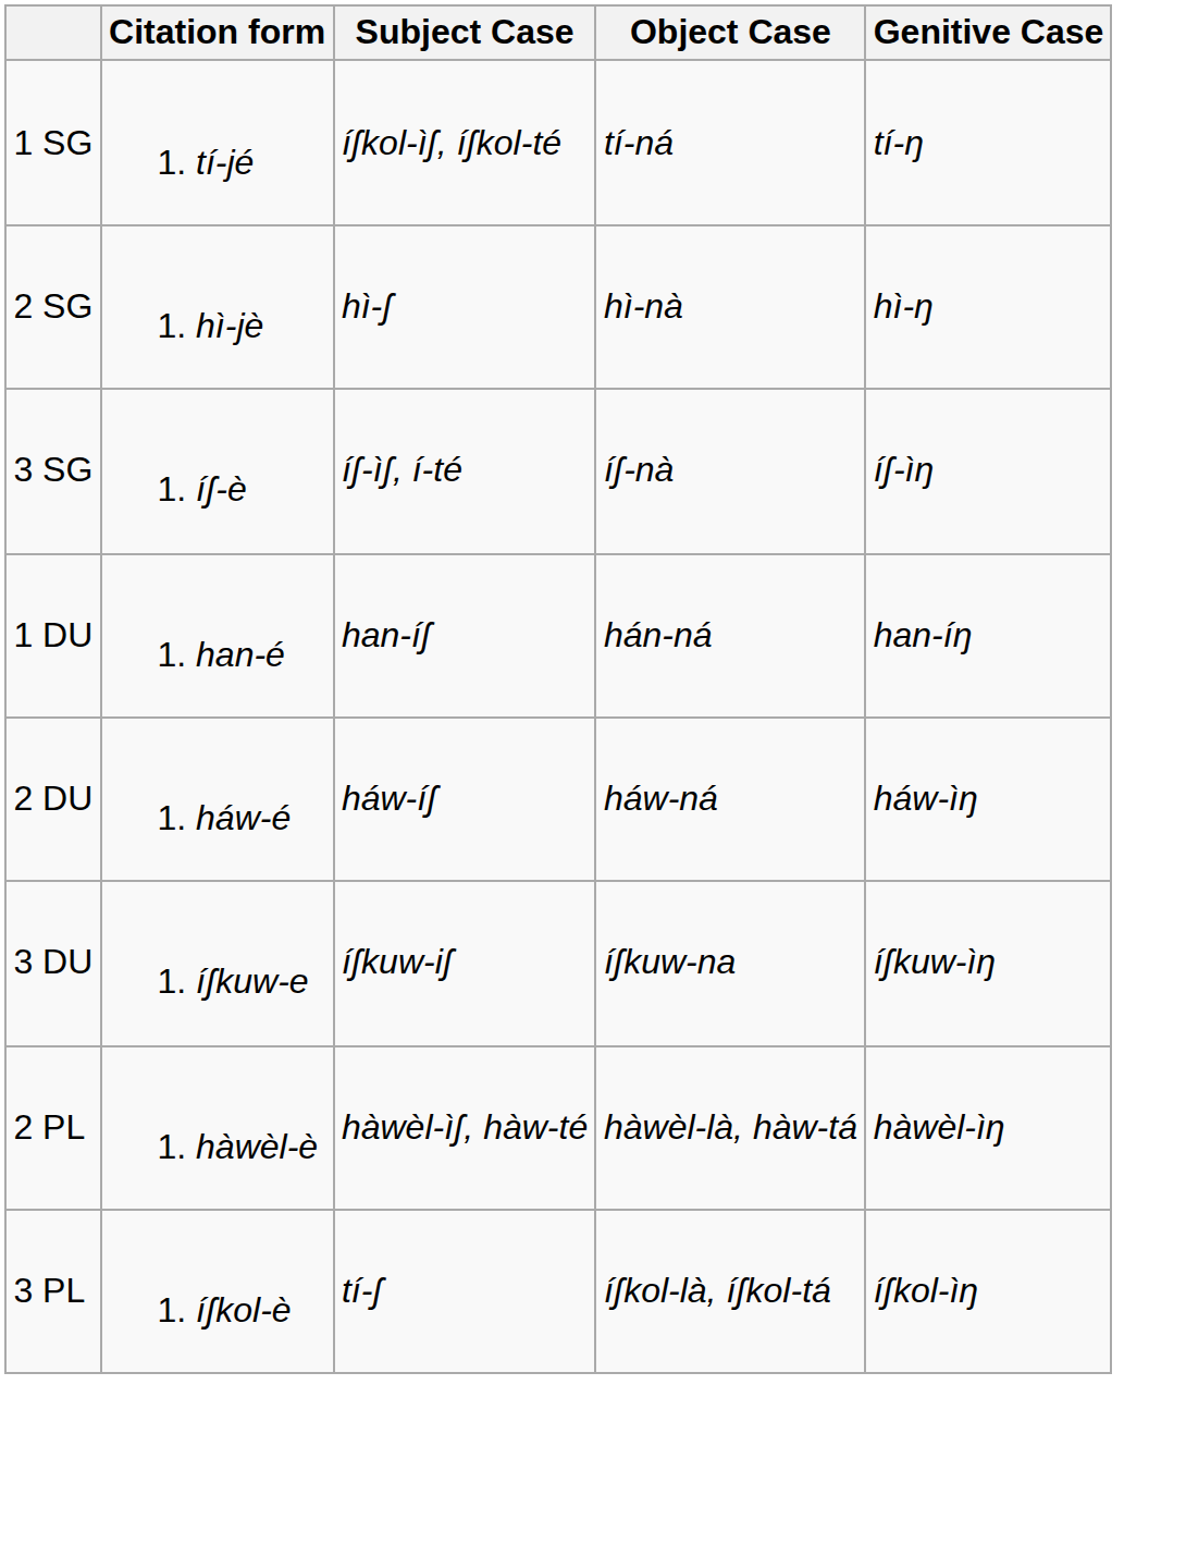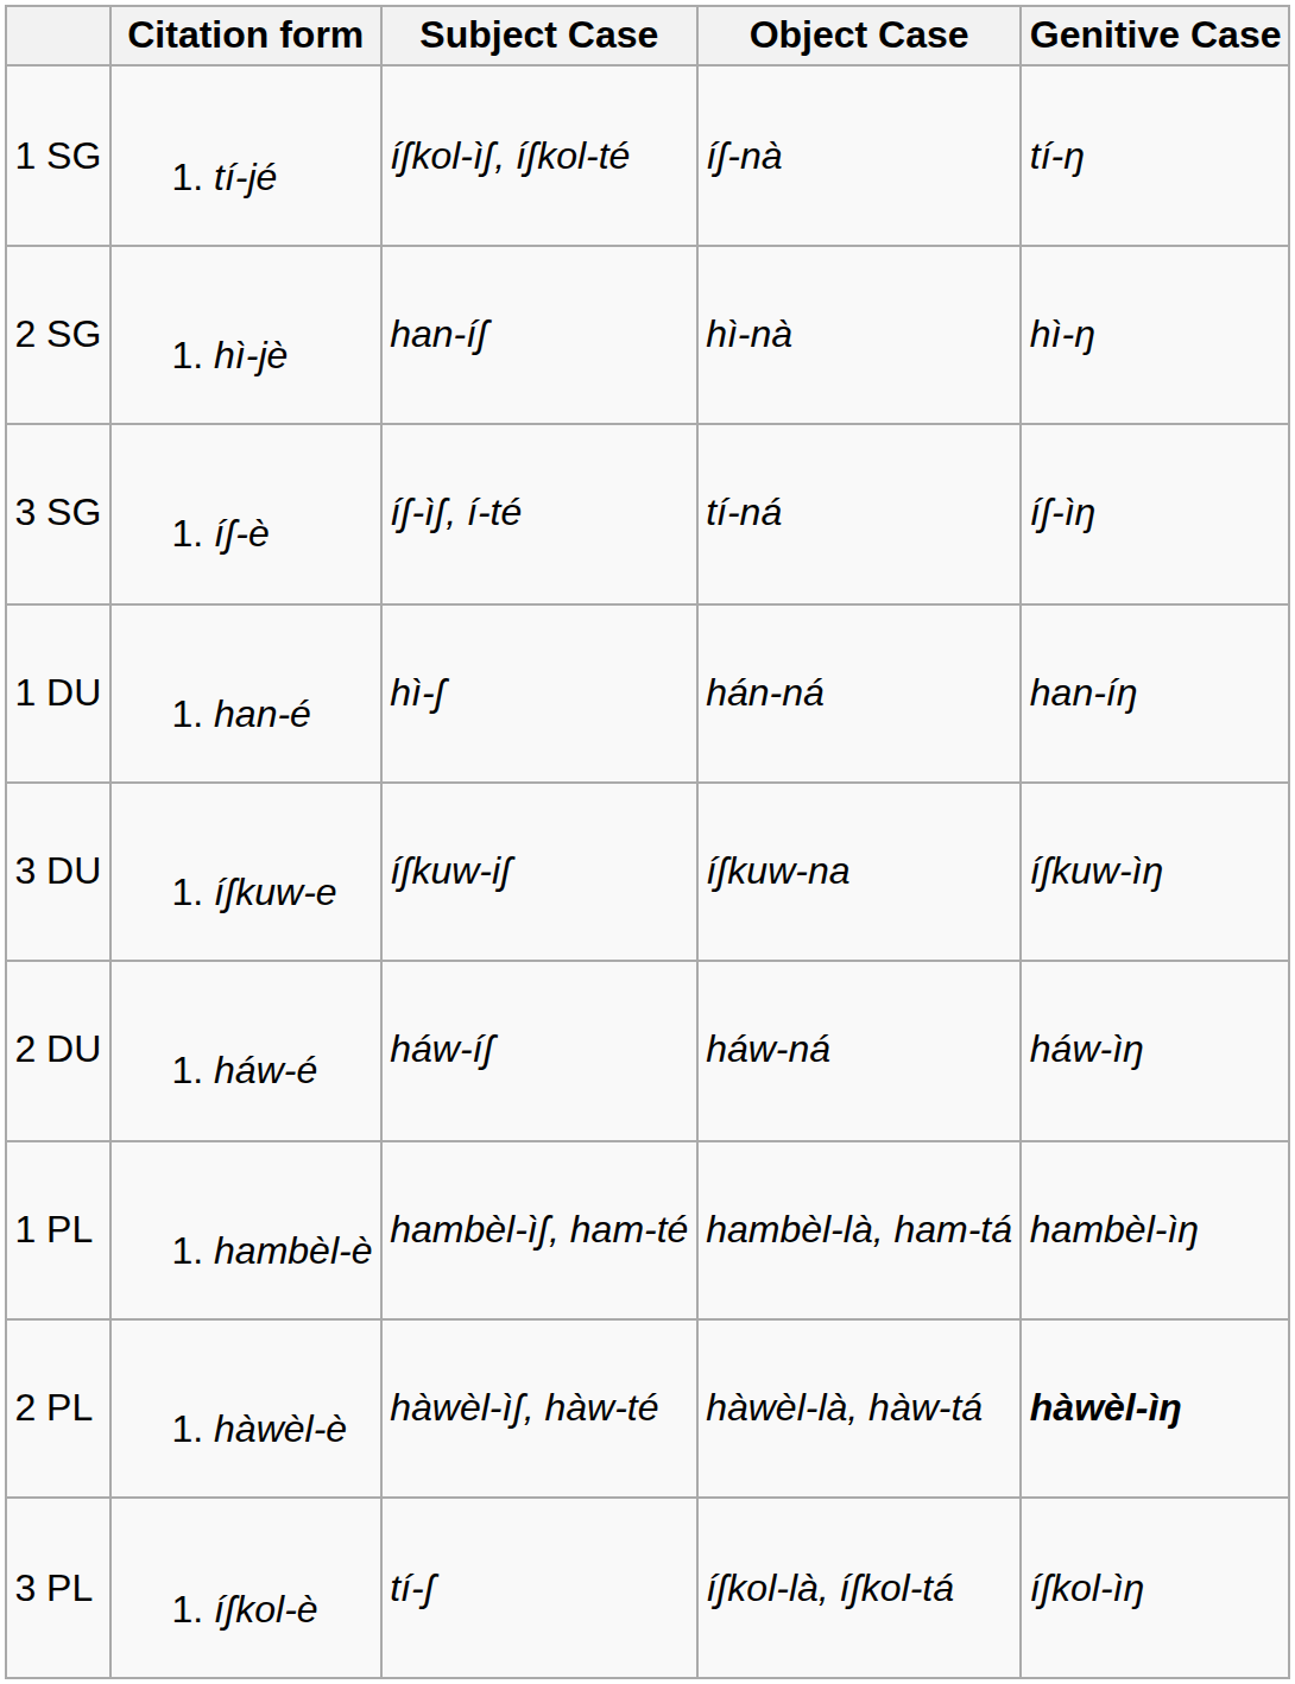1 SG | Object Case: tí-ná -> íʃ-nà
2 SG | Subject Case: hì-ʃ -> han-íʃ
3 SG | Object Case: íʃ-nà -> tí-ná
1 DU | Subject Case: han-íʃ -> hì-ʃ
rows swapped: 2 DU <-> 3 DU
+ row: 1 PL | hambèl-è | hambèl-ìʃ, ham-té | hambèl-là, ham-tá | hambèl-ìŋ
2 PL | Genitive Case: normal -> bold
